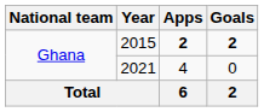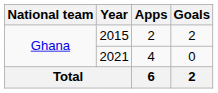2015 | Apps: bold -> normal
2015 | Goals: bold -> normal
